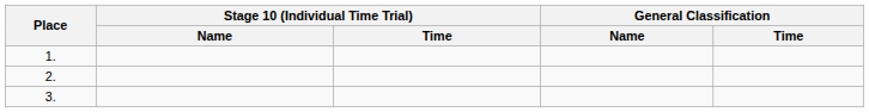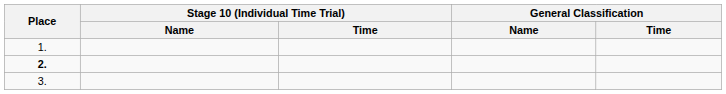2. | Place: normal -> bold
